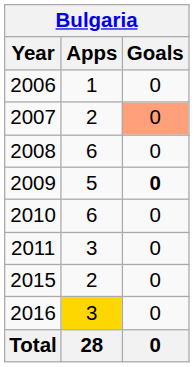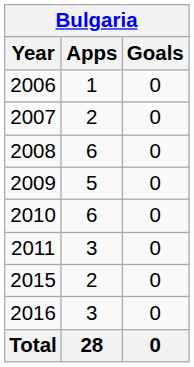2007 | Goals: lightsalmon background -> no background
2009 | Goals: bold -> normal
2016 | Apps: gold background -> no background
